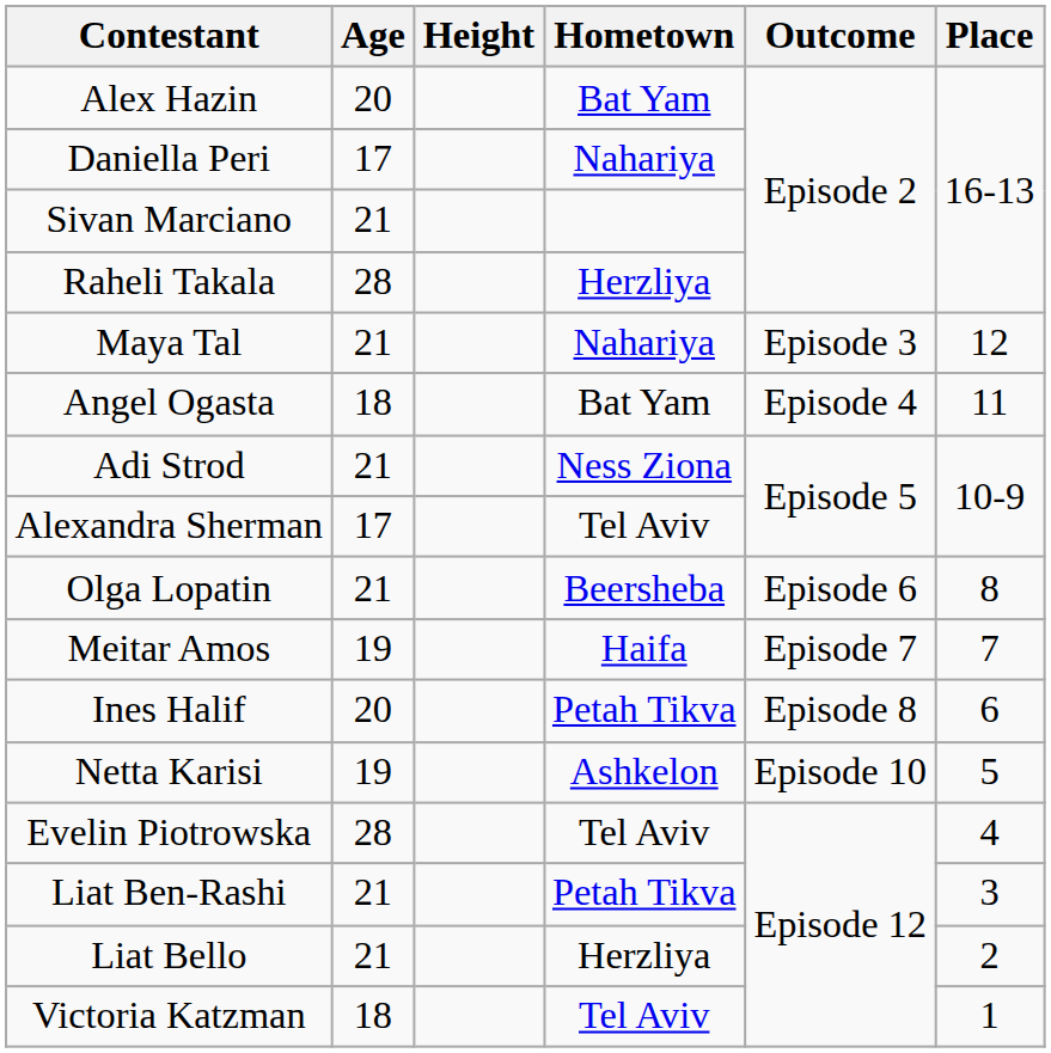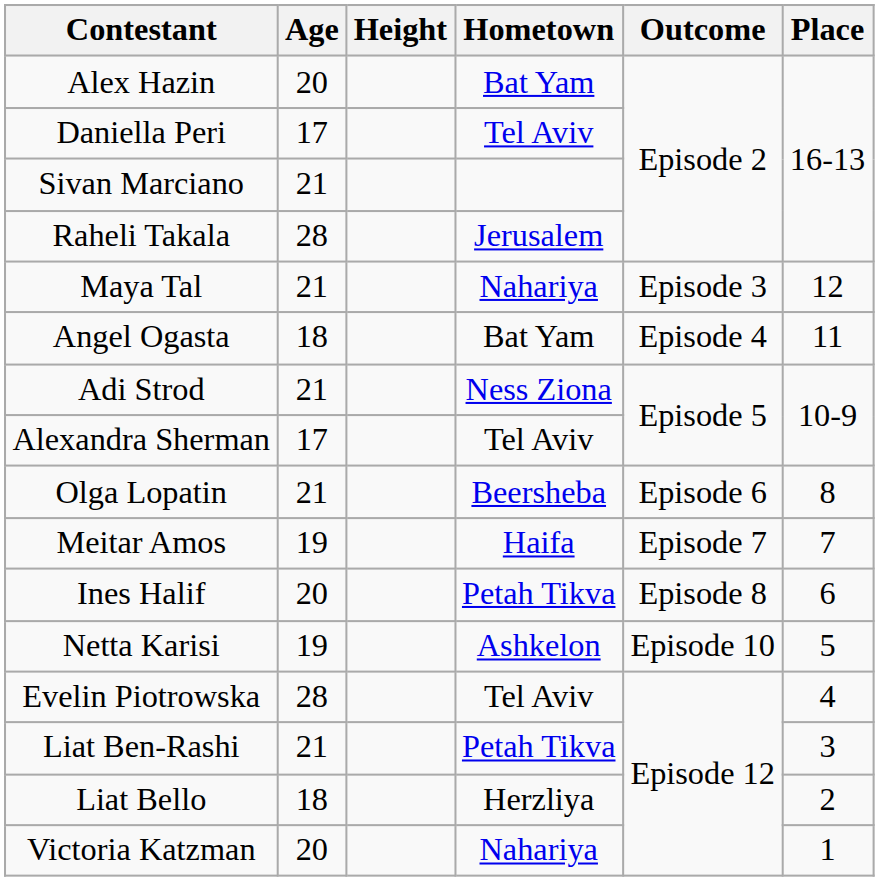Daniella Peri | Hometown: Nahariya -> Tel Aviv
Raheli Takala | Hometown: Herzliya -> Jerusalem
Liat Bello | Age: 21 -> 18
Victoria Katzman | Age: 18 -> 20
Victoria Katzman | Hometown: Tel Aviv -> Nahariya
